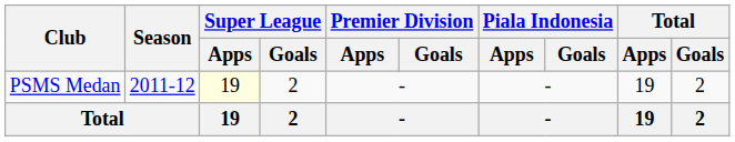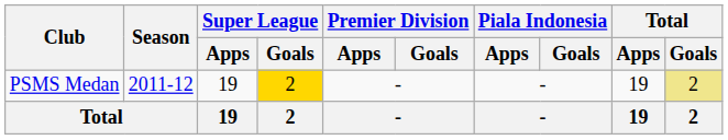PSMS Medan | Super League / Apps: lightyellow background -> no background
PSMS Medan | Super League / Goals: no background -> gold background
PSMS Medan | Total / Goals: no background -> khaki background
